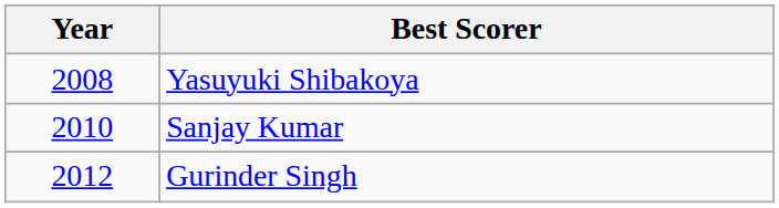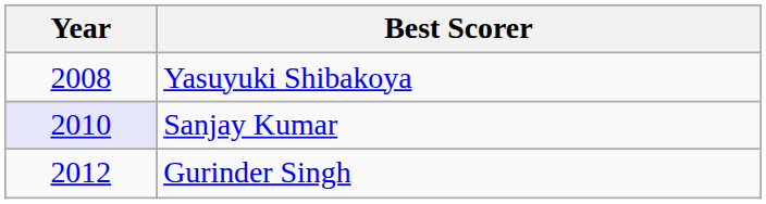Sanjay Kumar | Year: no background -> lavender background
